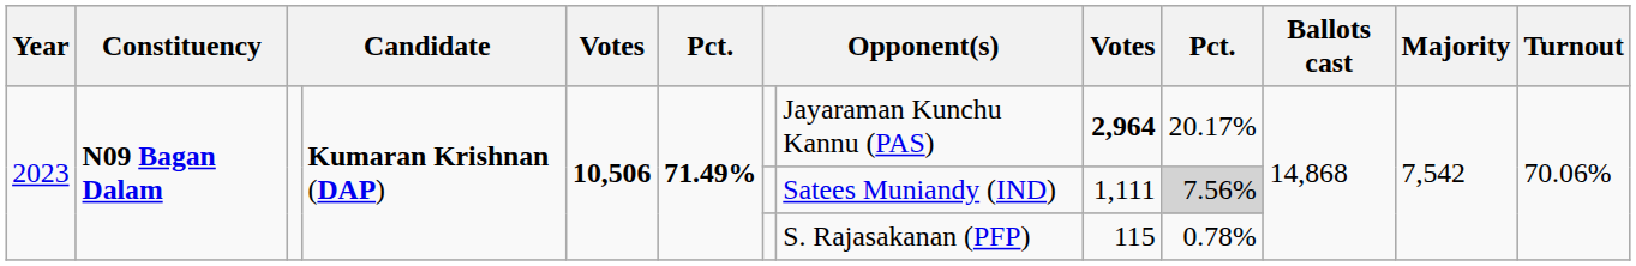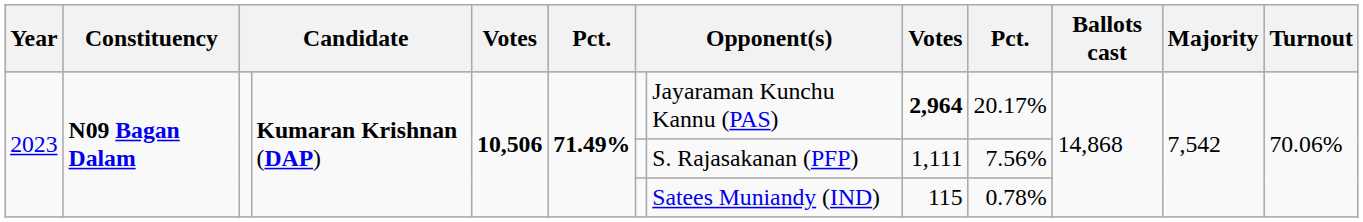row 3 | column 8: Satees Muniandy (IND) -> S. Rajasakanan (PFP)
row 3 | column 10: lightgrey background -> no background
row 4 | column 8: S. Rajasakanan (PFP) -> Satees Muniandy (IND)
